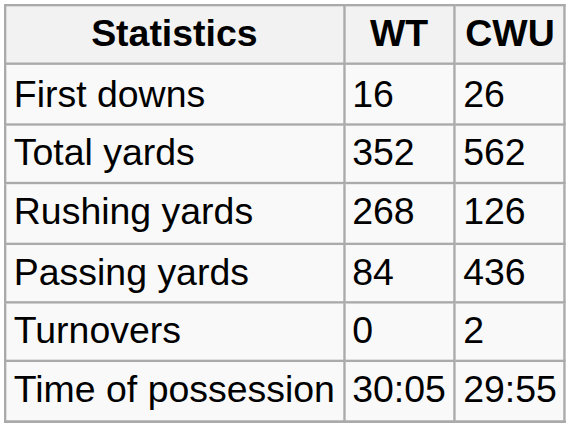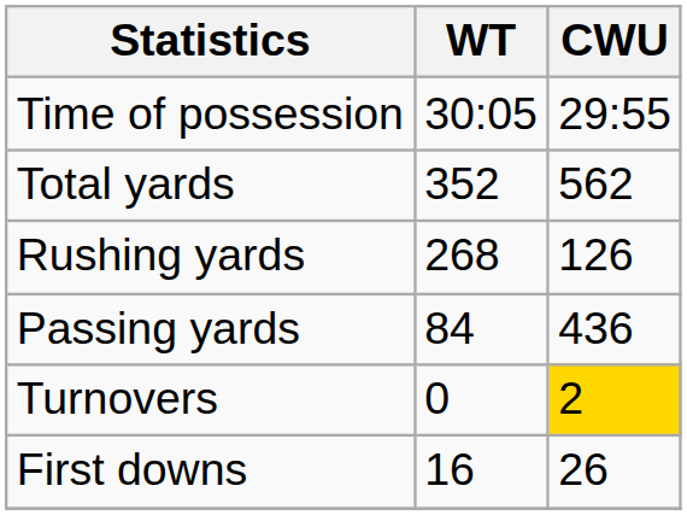rows swapped: First downs <-> Time of possession
Turnovers | CWU: no background -> gold background
